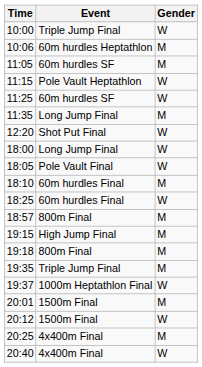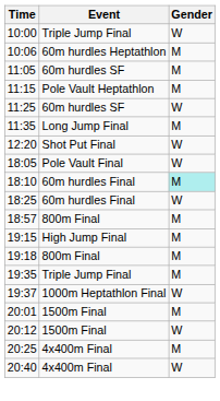11:15 | Gender: W -> M
- row: 18:00 | Long Jump Final | W
18:10 | Gender: no background -> paleturquoise background
